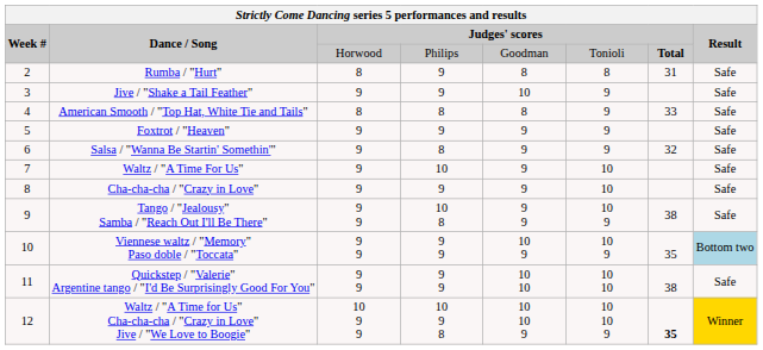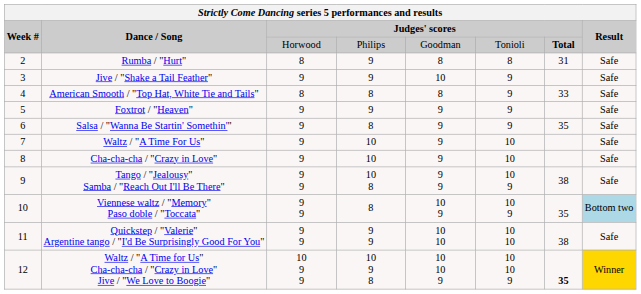Salsa / "Wanna Be Startin' Somethin'" | column 7: 32 -> 35
Cha-cha-cha / "Crazy in Love" | column 4: 9 -> 10
Viennese waltz / "Memory" Paso doble / "Toccata" | column 4: 9 9 -> 8
